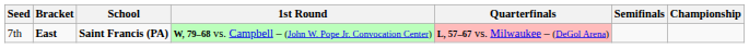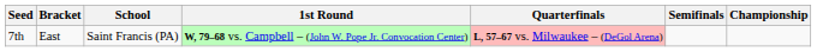7th | Bracket: bold -> normal
7th | School: bold -> normal
